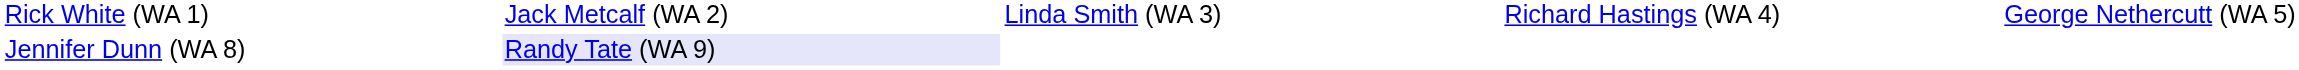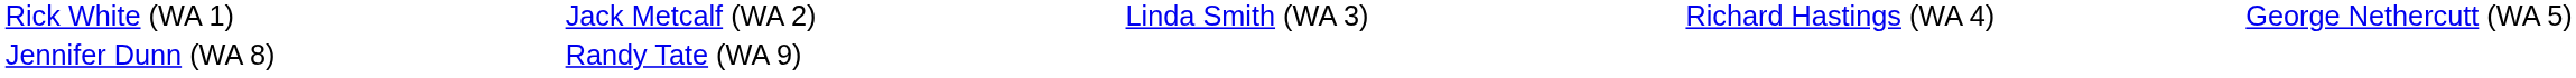Jennifer Dunn (WA 8) | column 2: lavender background -> no background
